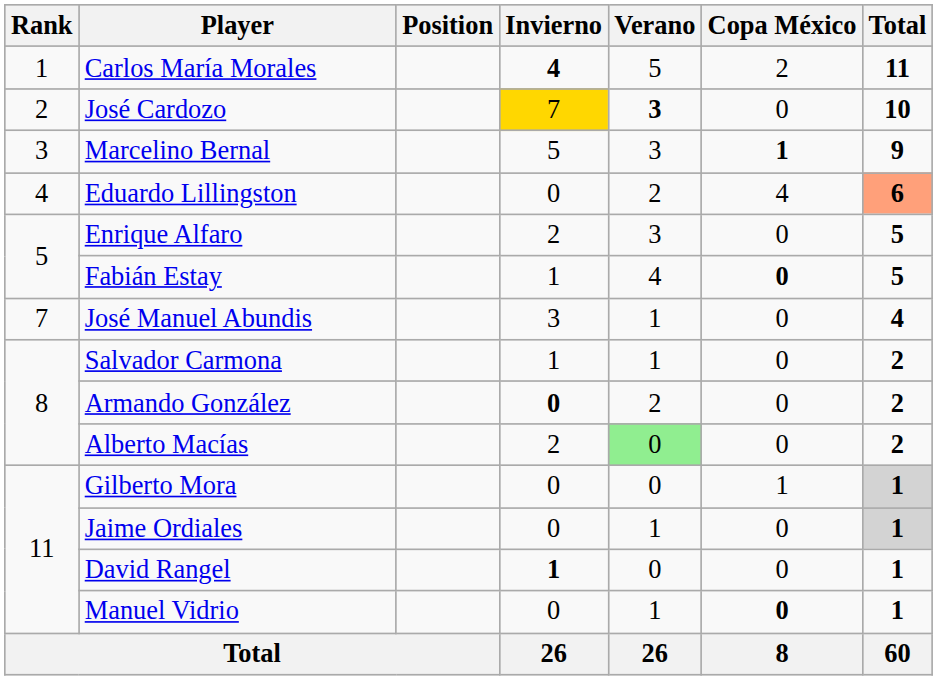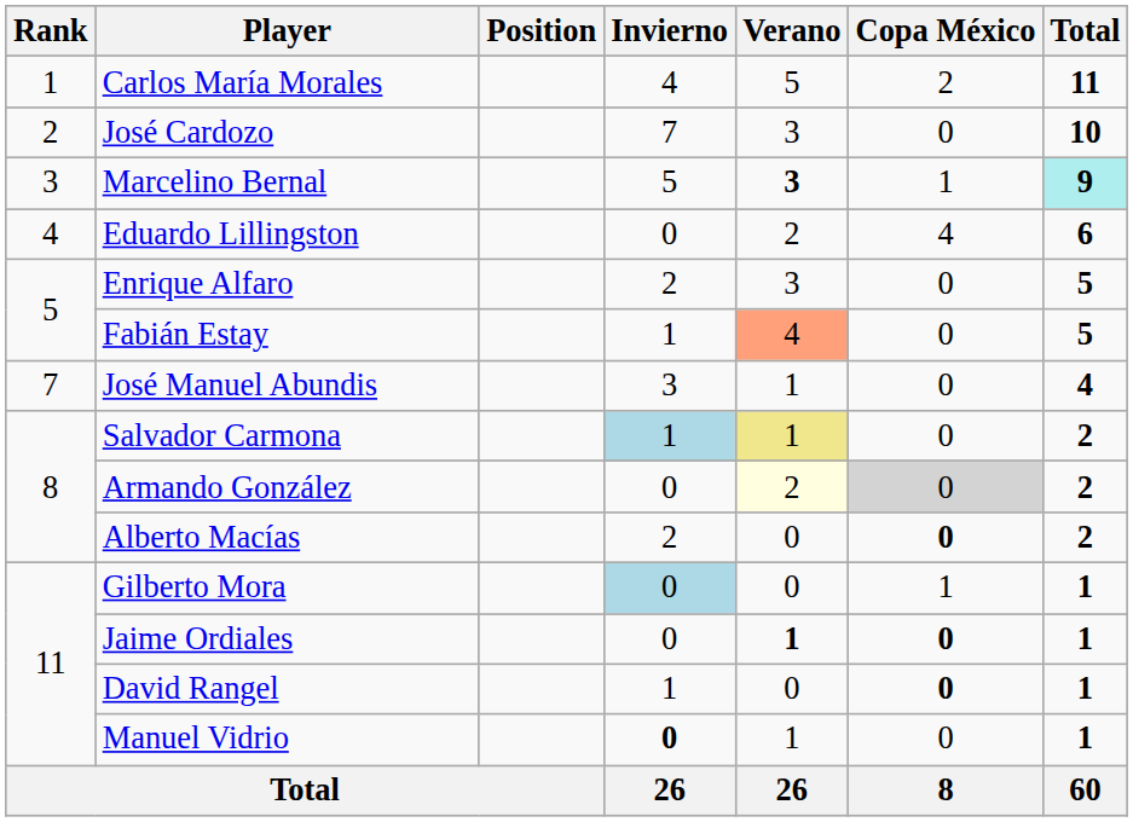Carlos María Morales | Invierno: bold -> normal
José Cardozo | Invierno: gold background -> no background
José Cardozo | Verano: bold -> normal
Marcelino Bernal | Verano: normal -> bold
Marcelino Bernal | Copa México: bold -> normal
Marcelino Bernal | Total: no background -> paleturquoise background
Eduardo Lillingston | Total: lightsalmon background -> no background
Fabián Estay | Verano: no background -> lightsalmon background
Fabián Estay | Copa México: bold -> normal
Salvador Carmona | Invierno: no background -> lightblue background
Salvador Carmona | Verano: no background -> khaki background
Armando González | Invierno: bold -> normal
Armando González | Verano: no background -> lightyellow background
Armando González | Copa México: no background -> lightgrey background
Alberto Macías | Verano: lightgreen background -> no background
Alberto Macías | Copa México: normal -> bold
Gilberto Mora | Invierno: no background -> lightblue background
Gilberto Mora | Total: lightgrey background -> no background
Jaime Ordiales | Verano: normal -> bold
Jaime Ordiales | Copa México: normal -> bold
Jaime Ordiales | Total: lightgrey background -> no background
David Rangel | Invierno: bold -> normal
David Rangel | Copa México: normal -> bold
Manuel Vidrio | Invierno: normal -> bold
Manuel Vidrio | Copa México: bold -> normal
